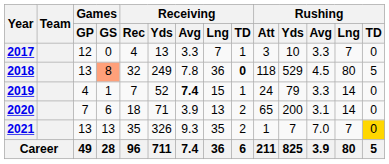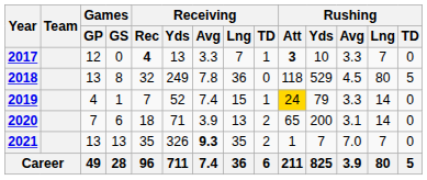2017 | Receiving / Rec: normal -> bold
2017 | Rushing / Att: normal -> bold
2018 | Games / GS: lightsalmon background -> no background
2018 | Receiving / TD: bold -> normal
2019 | Receiving / Avg: bold -> normal
2019 | Rushing / Att: no background -> gold background
2021 | Receiving / Avg: normal -> bold
2021 | Rushing / TD: gold background -> no background
